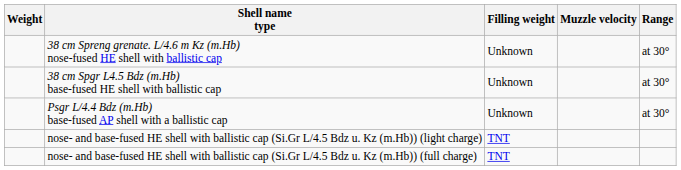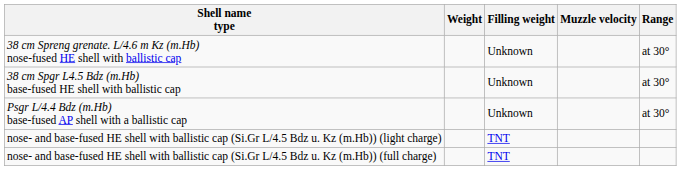columns swapped: Shell name type <-> Weight
